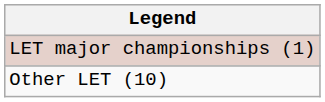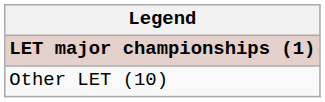row 2 | column 1: normal -> bold
